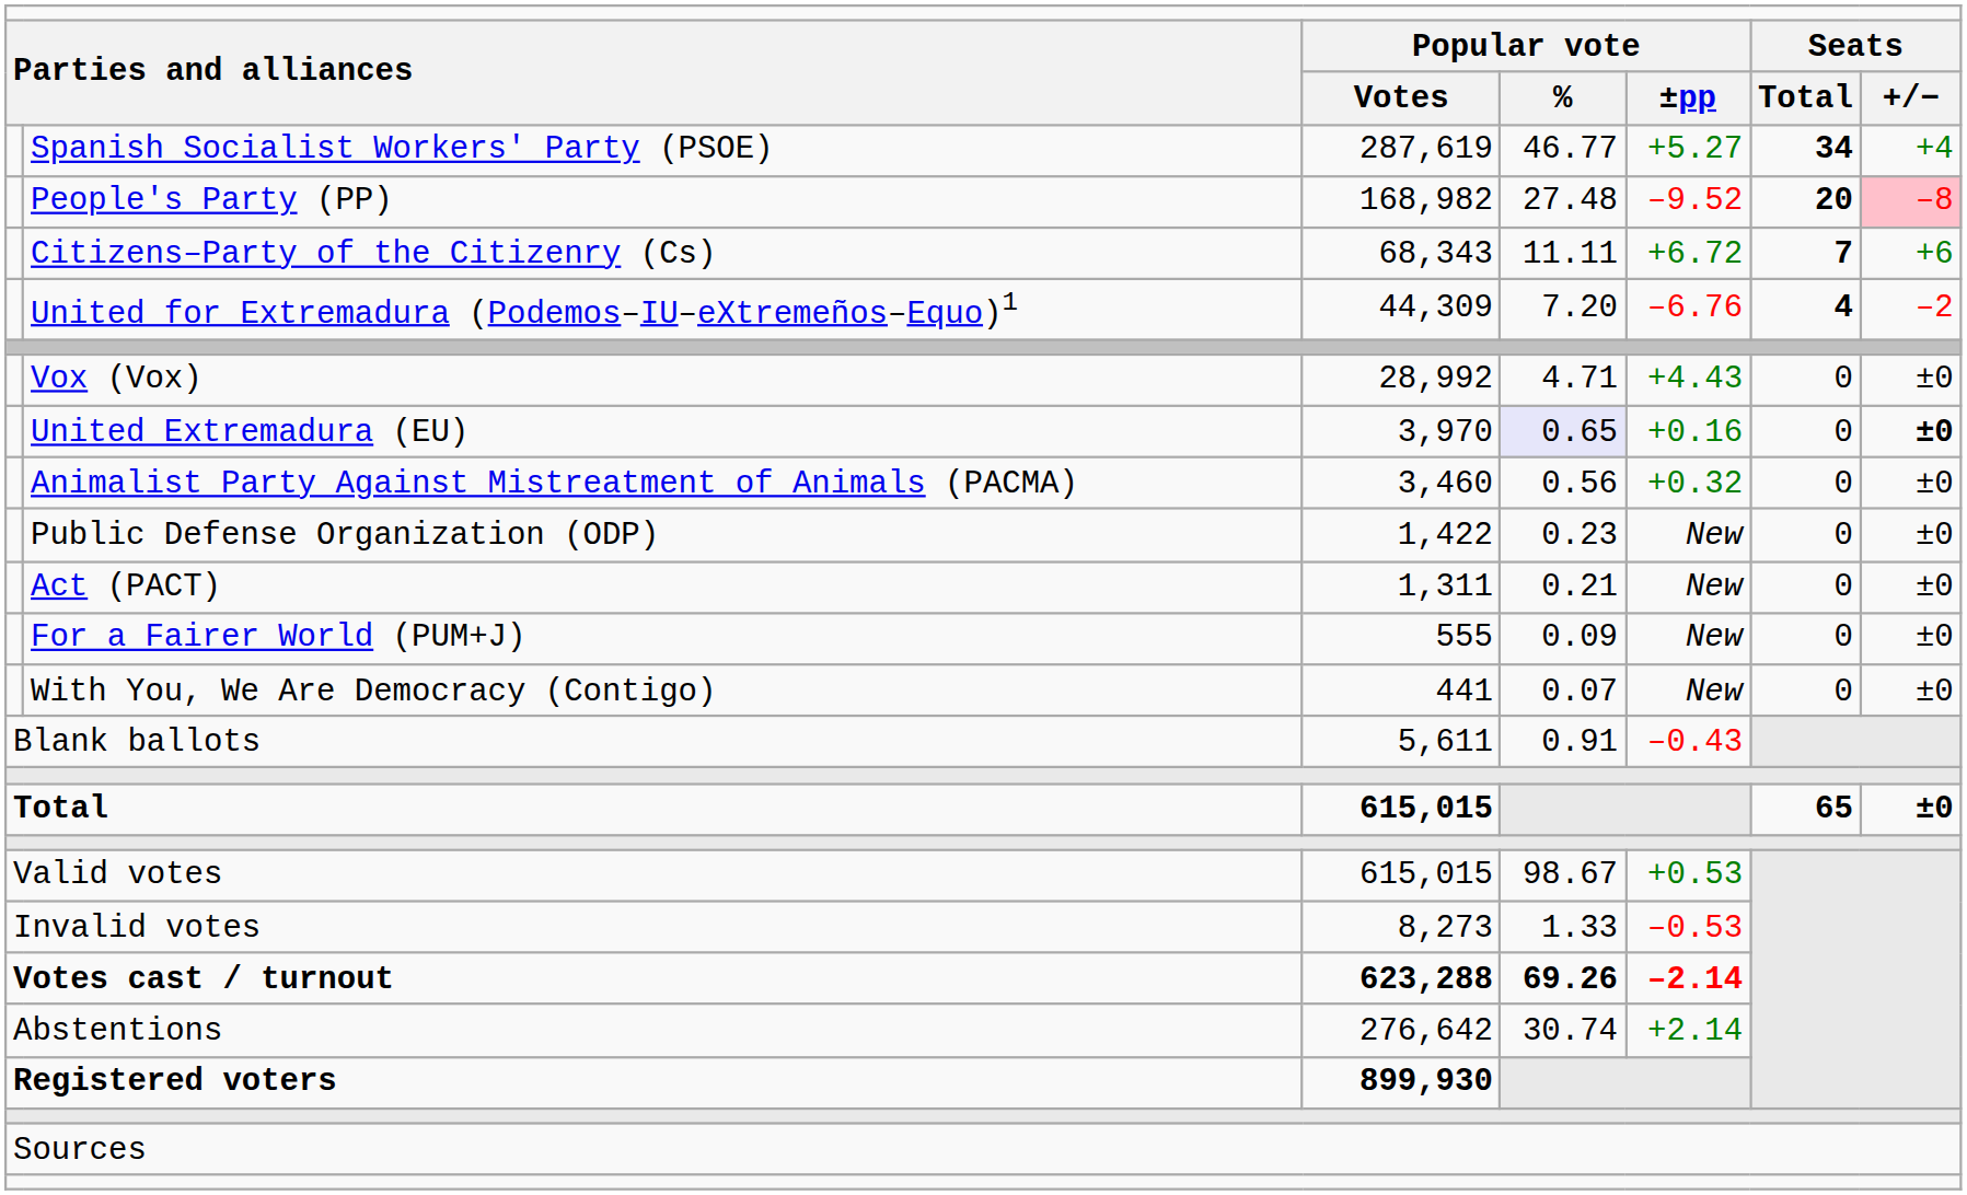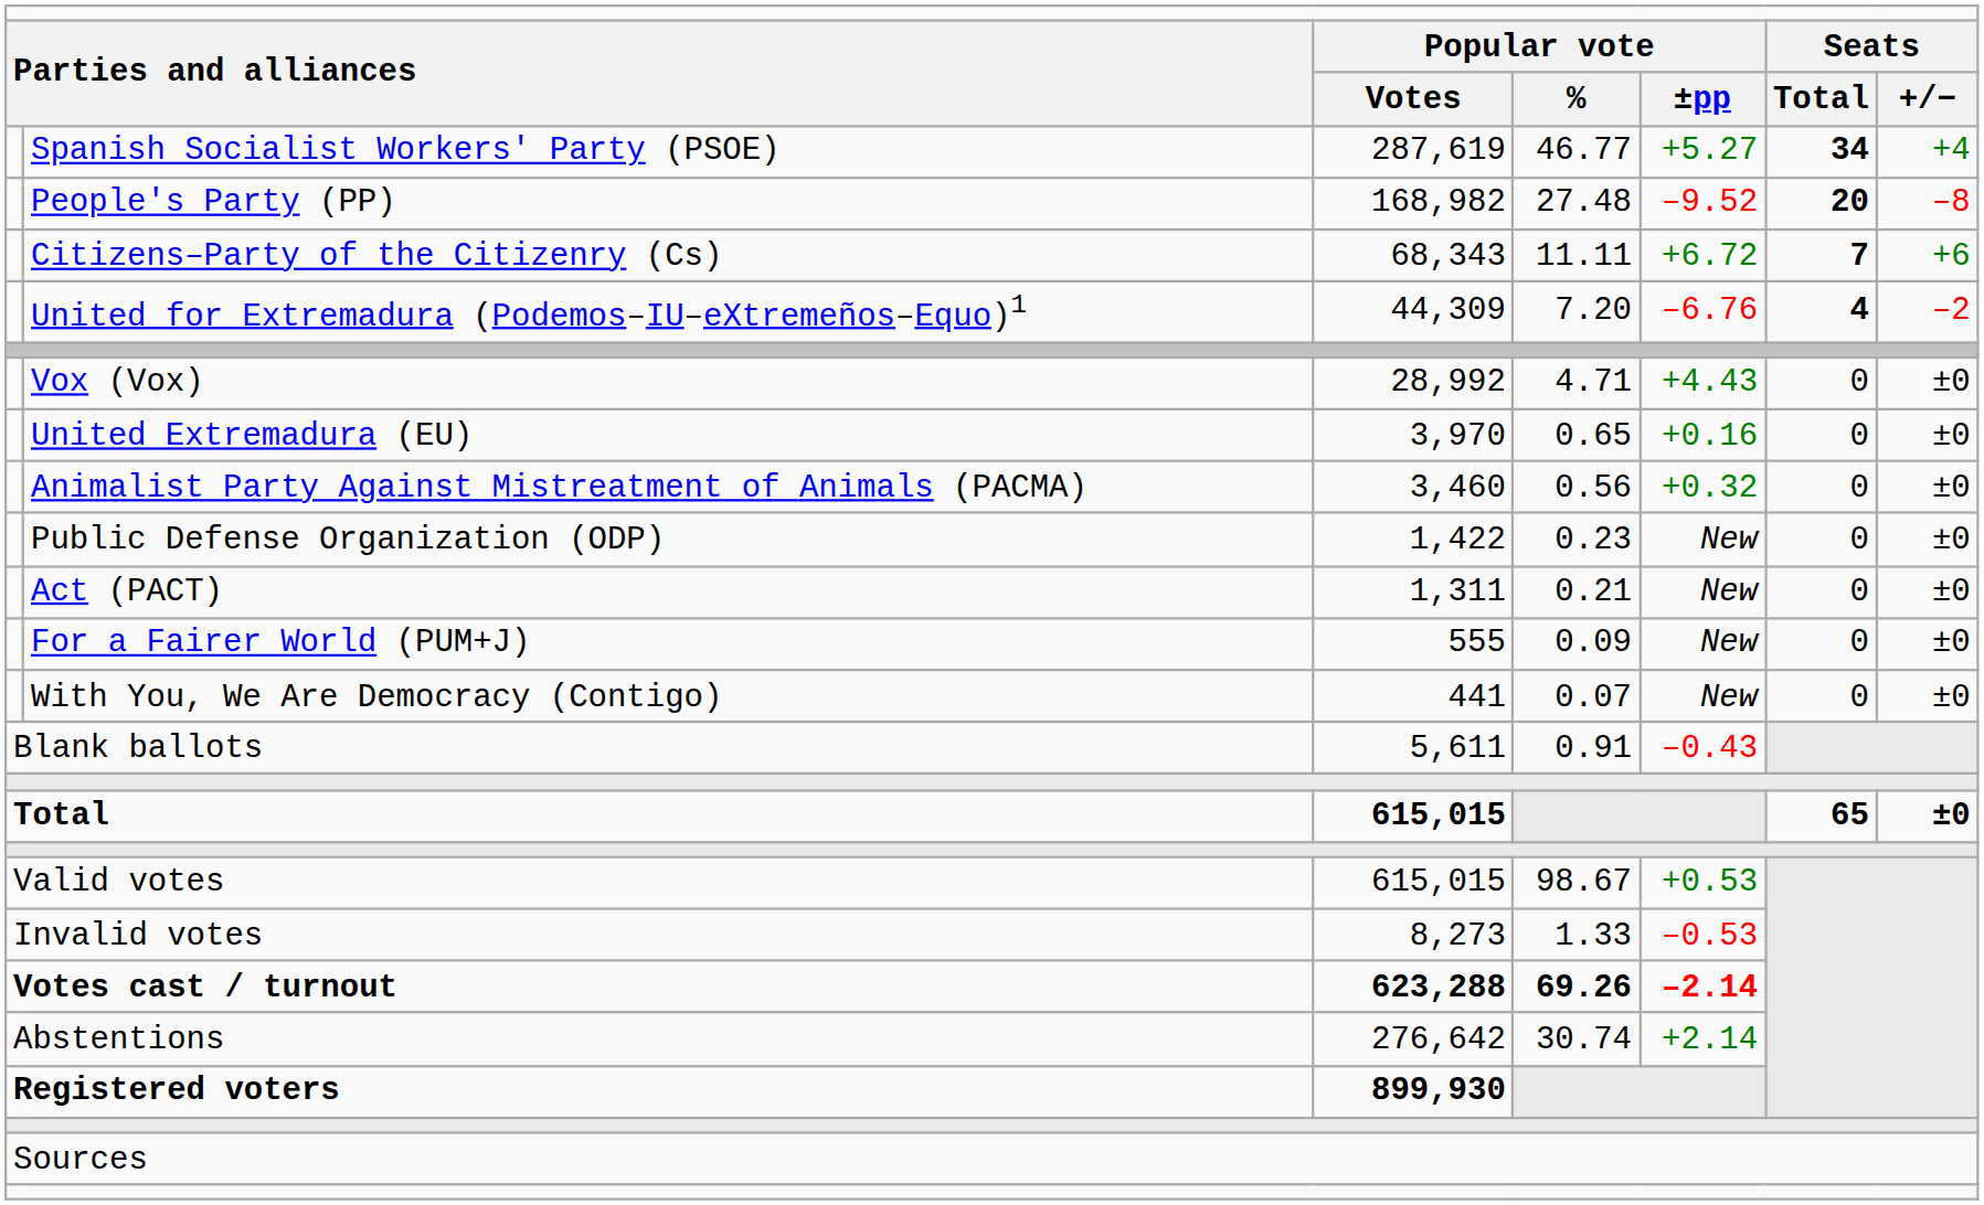People's Party (PP) | column 7: pink background -> no background
United Extremadura (EU) | column 4: lavender background -> no background
United Extremadura (EU) | column 7: bold -> normal
